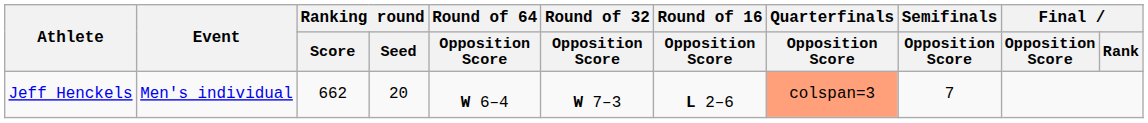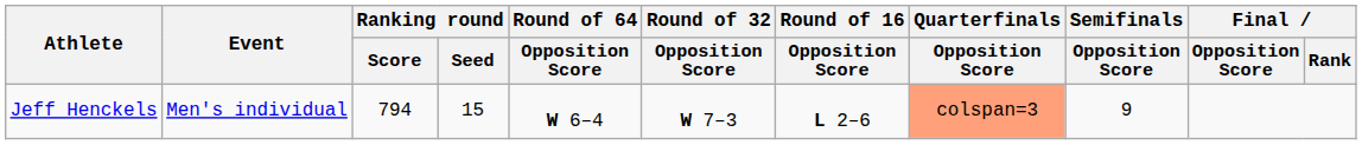Jeff Henckels | Ranking round / Score: 662 -> 794
Jeff Henckels | Ranking round / Seed: 20 -> 15
Jeff Henckels | Semifinals / Opposition Score: 7 -> 9
